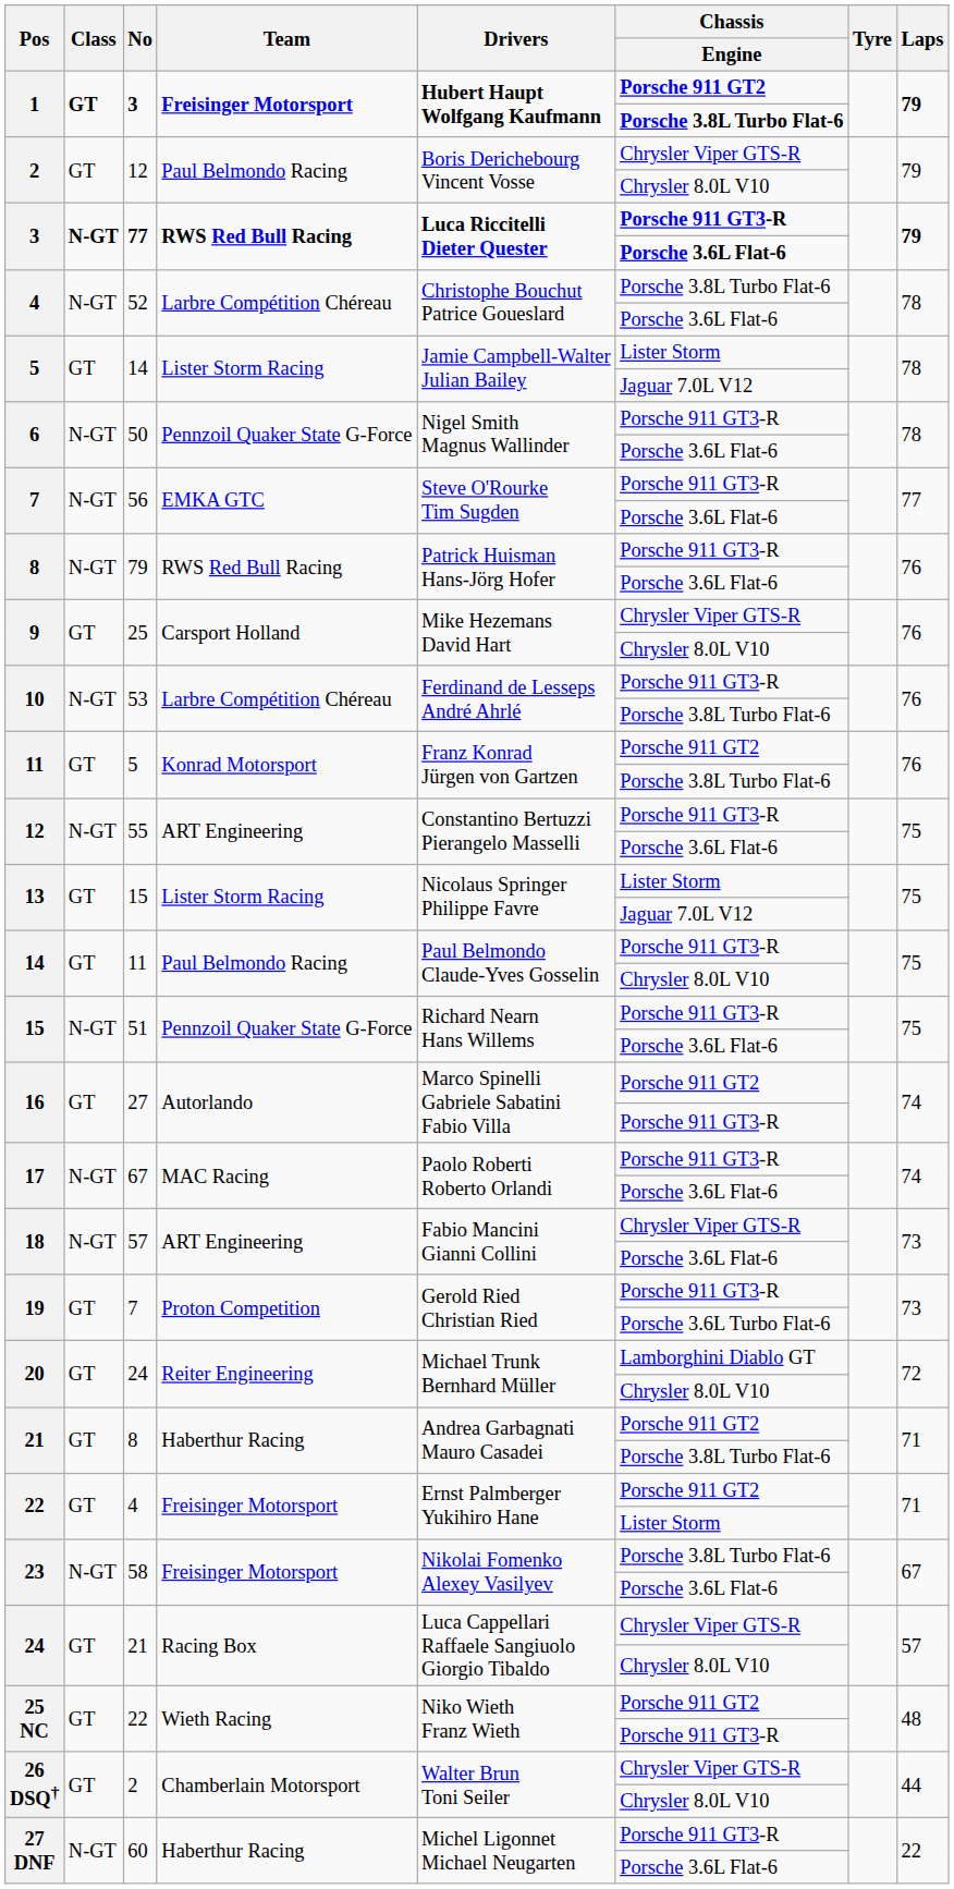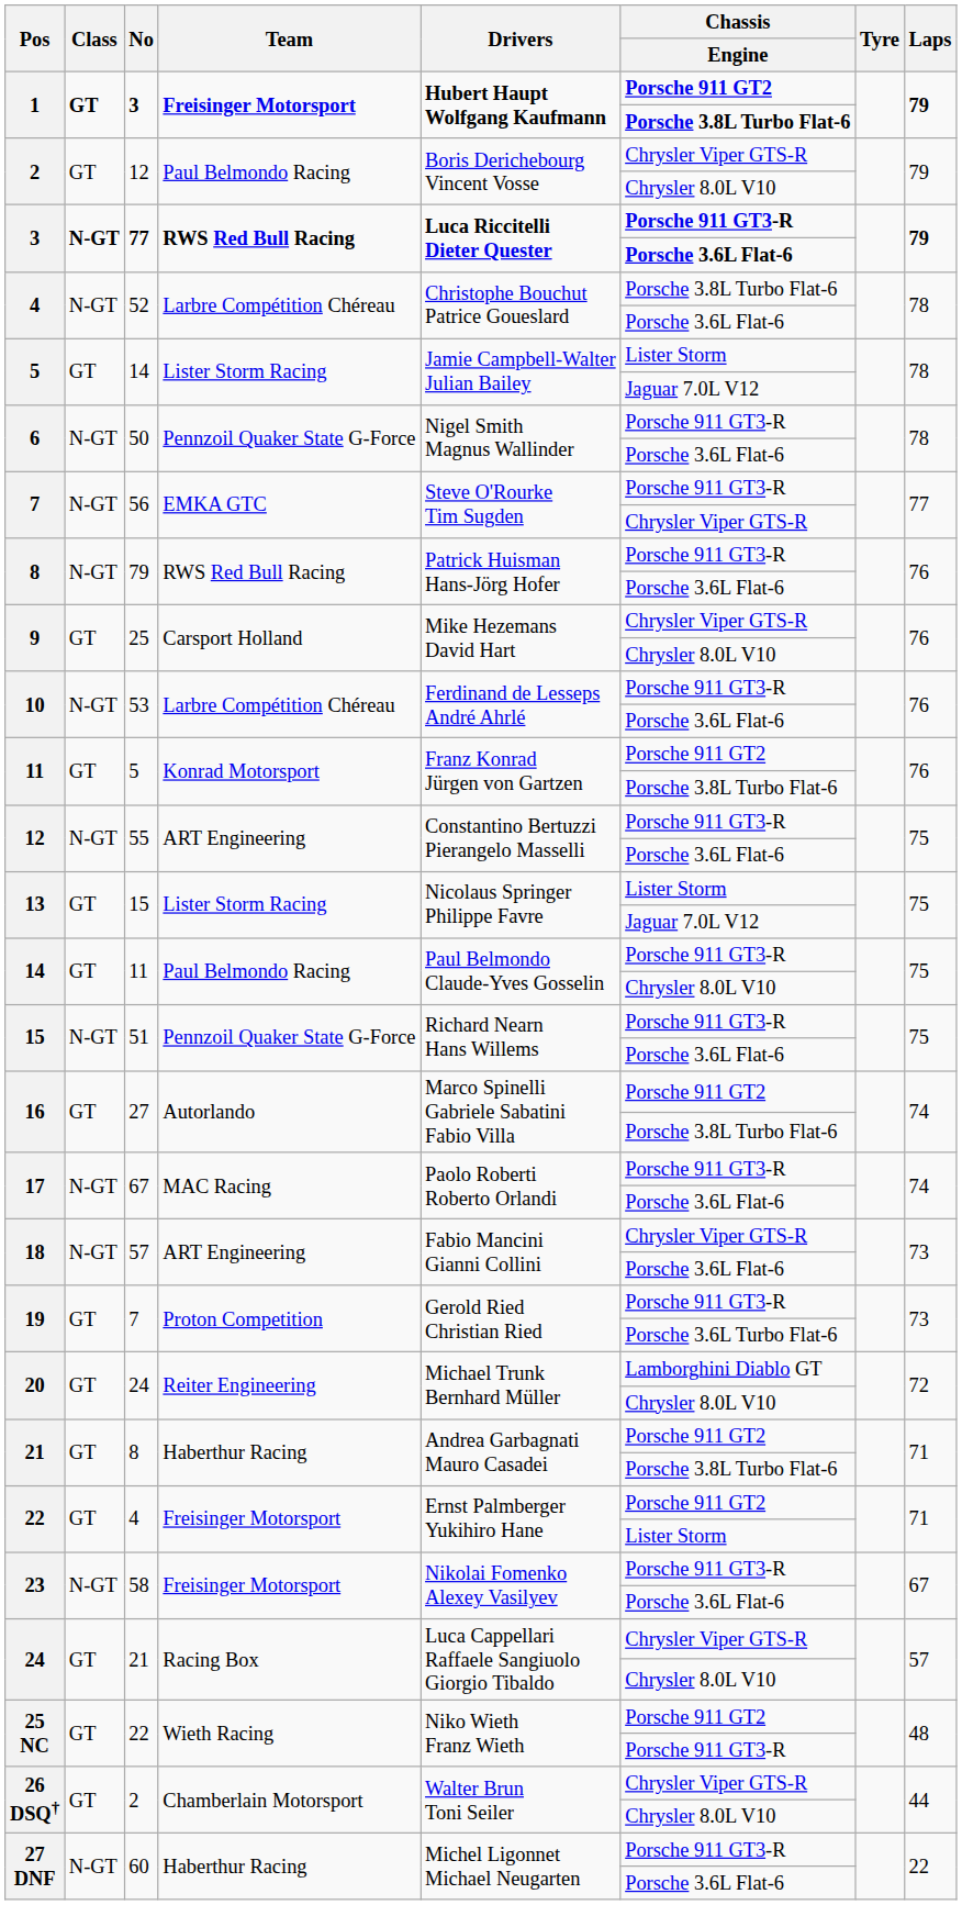row 16 | Chassis / Engine: Porsche 3.6L Flat-6 -> Chrysler Viper GTS-R
row 22 | Chassis / Engine: Porsche 3.8L Turbo Flat-6 -> Porsche 3.6L Flat-6
row 34 | Chassis / Engine: Porsche 911 GT3-R -> Porsche 3.8L Turbo Flat-6
row 47 | Chassis / Engine: Porsche 3.8L Turbo Flat-6 -> Porsche 911 GT3-R
